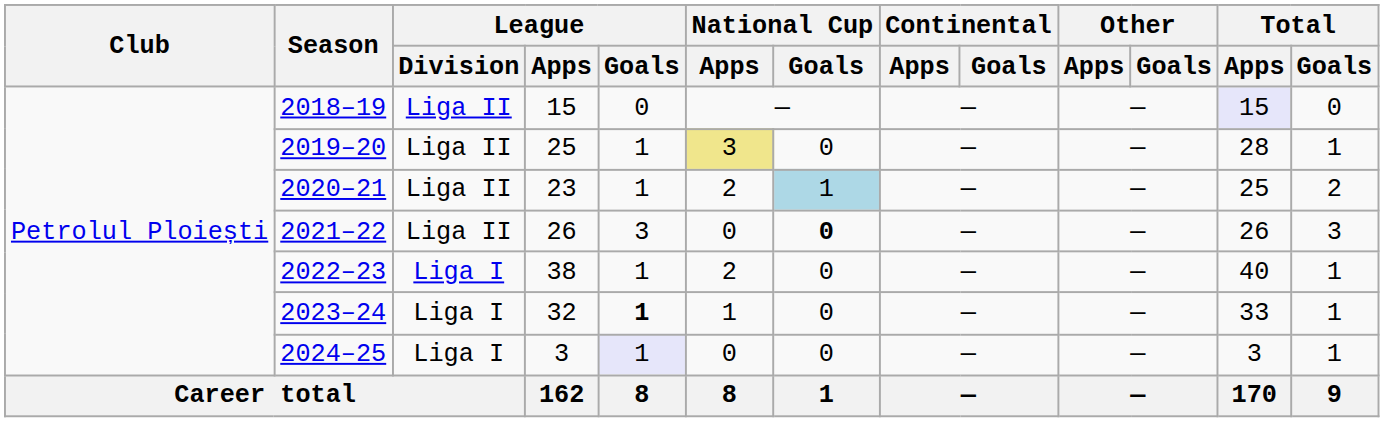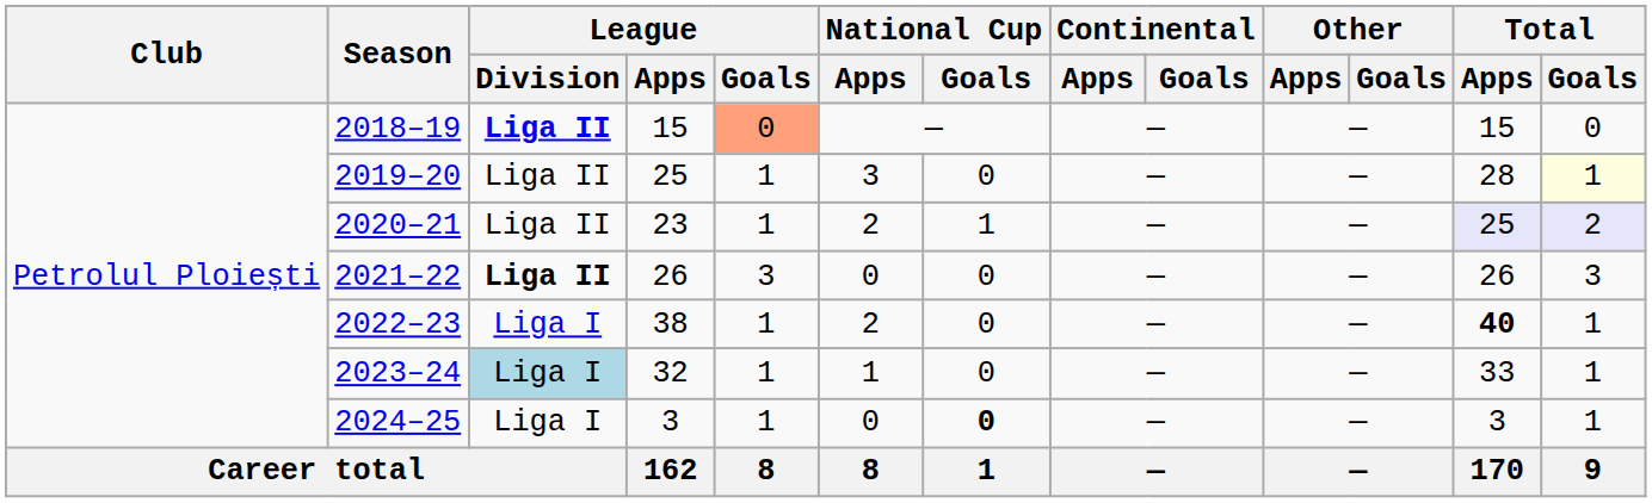2018–19 | League / Division: normal -> bold
2018–19 | League / Goals: no background -> lightsalmon background
2018–19 | Total / Apps: lavender background -> no background
2019–20 | National Cup / Apps: khaki background -> no background
2019–20 | Total / Goals: no background -> lightyellow background
2020–21 | National Cup / Goals: lightblue background -> no background
2020–21 | Total / Apps: no background -> lavender background
2020–21 | Total / Goals: no background -> lavender background
2021–22 | League / Division: normal -> bold
2021–22 | National Cup / Goals: bold -> normal
2022–23 | Total / Apps: normal -> bold
2023–24 | League / Division: no background -> lightblue background
2023–24 | League / Goals: bold -> normal
2024–25 | League / Goals: lavender background -> no background
2024–25 | National Cup / Goals: normal -> bold
